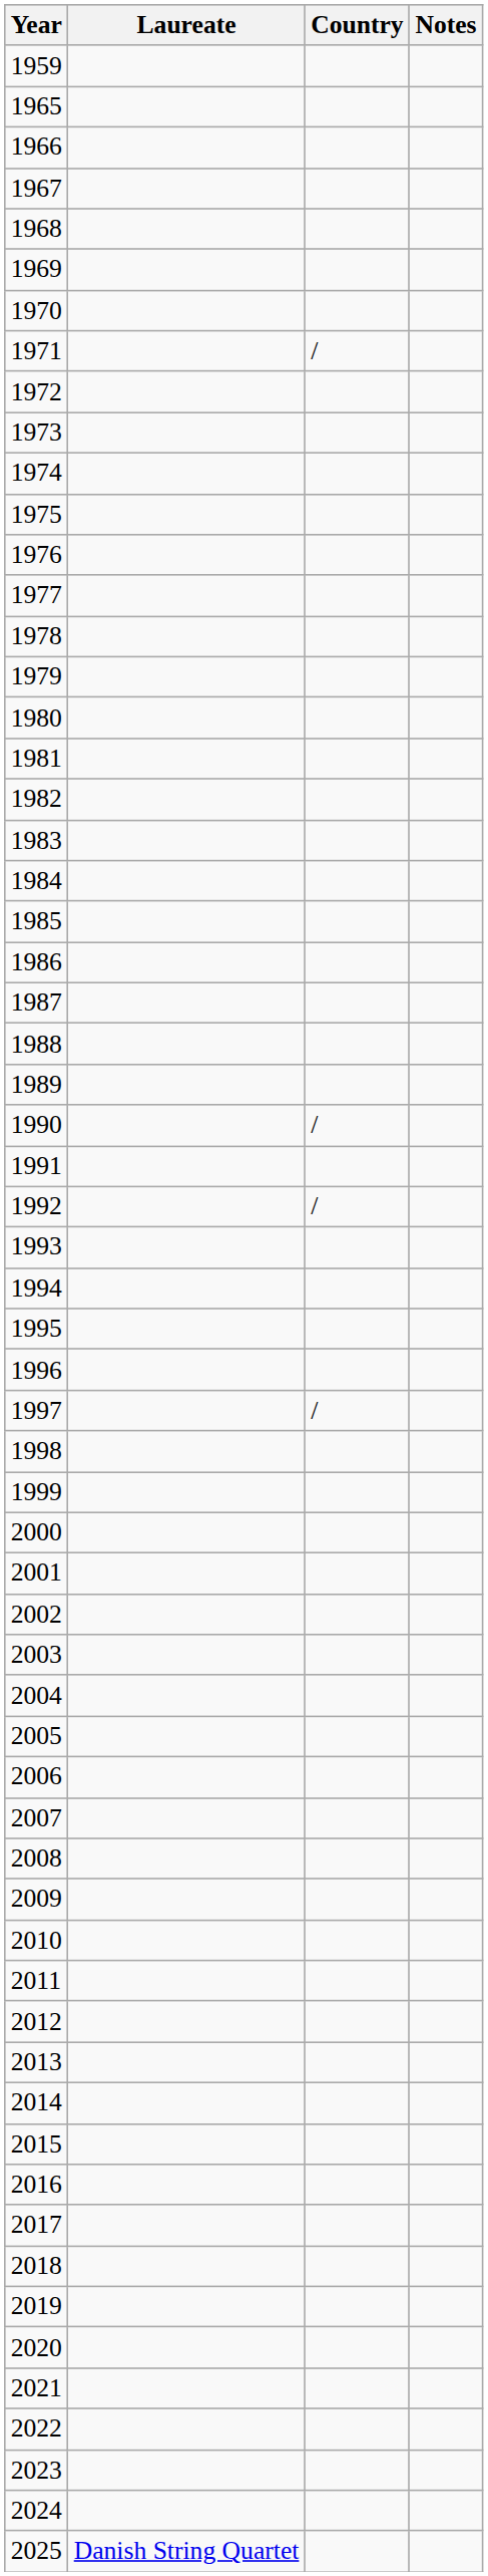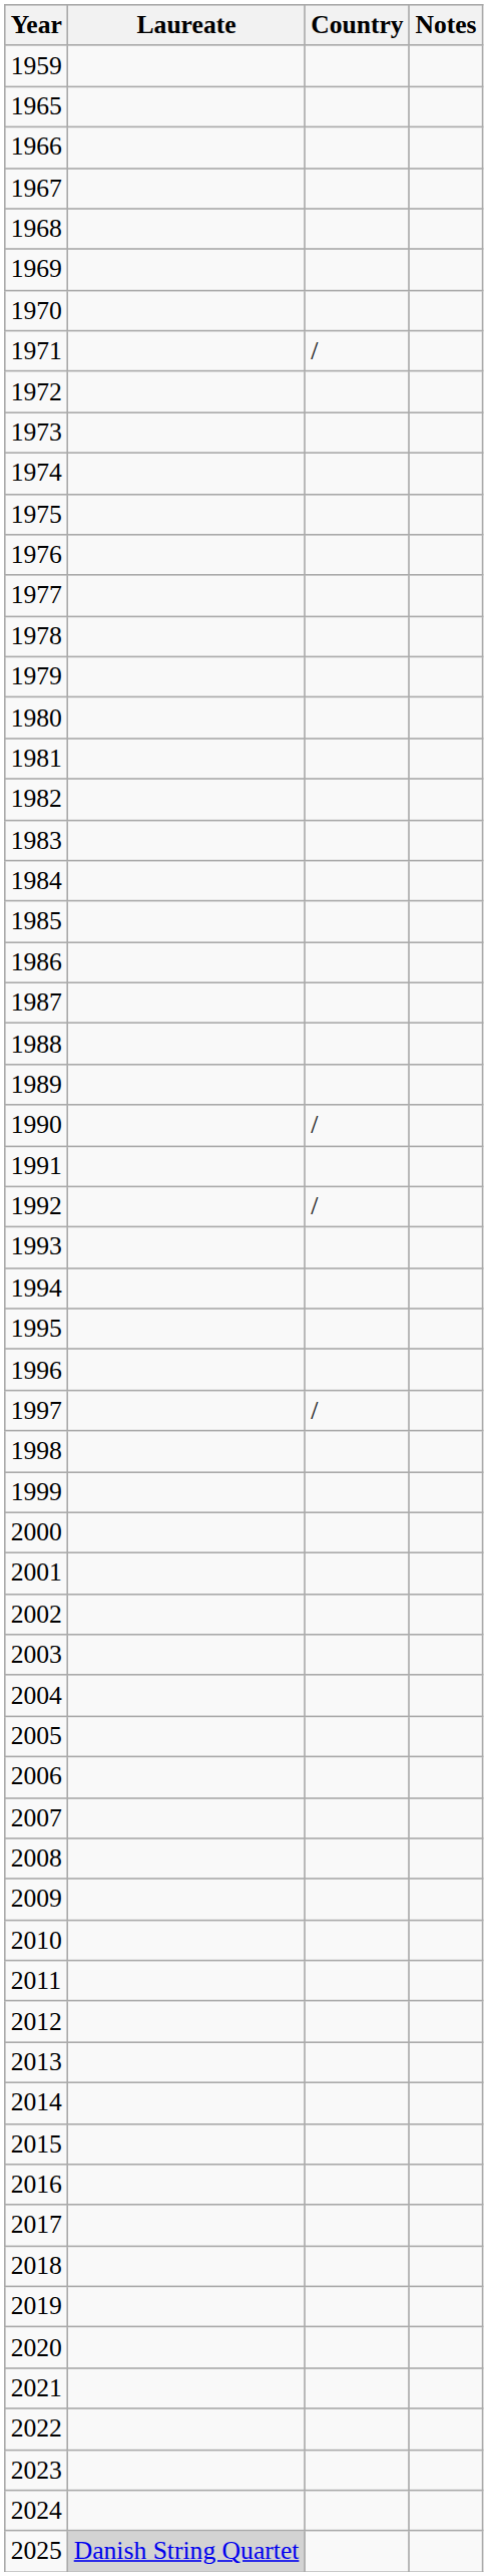2025 | Laureate: no background -> lightgrey background
